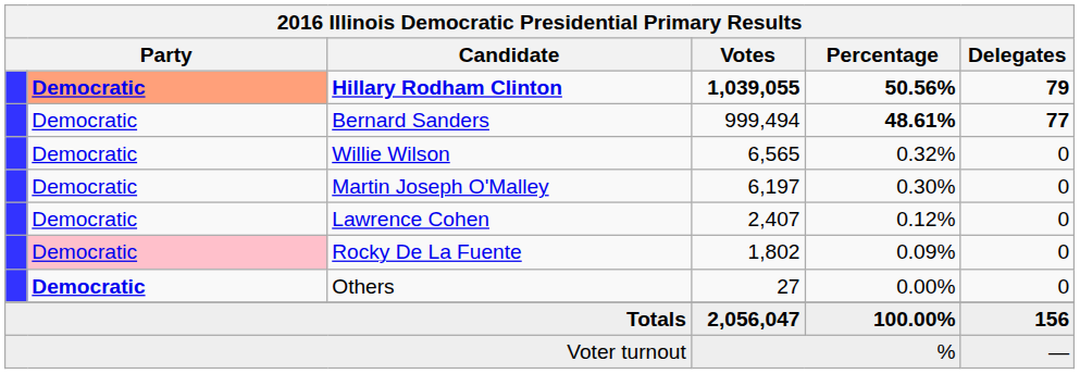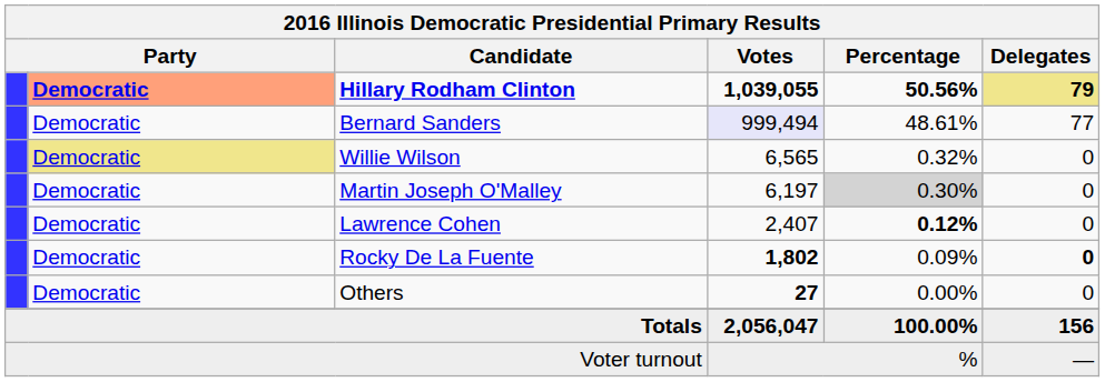Hillary Rodham Clinton | Delegates: no background -> khaki background
Bernard Sanders | Votes: no background -> lavender background
Bernard Sanders | Percentage: bold -> normal
Bernard Sanders | Delegates: bold -> normal
Willie Wilson | column 2: no background -> khaki background
Martin Joseph O'Malley | Percentage: no background -> lightgrey background
Lawrence Cohen | Percentage: normal -> bold
Rocky De La Fuente | column 2: pink background -> no background
Rocky De La Fuente | Votes: normal -> bold
Rocky De La Fuente | Delegates: normal -> bold
Others | column 2: bold -> normal
Others | Votes: normal -> bold
